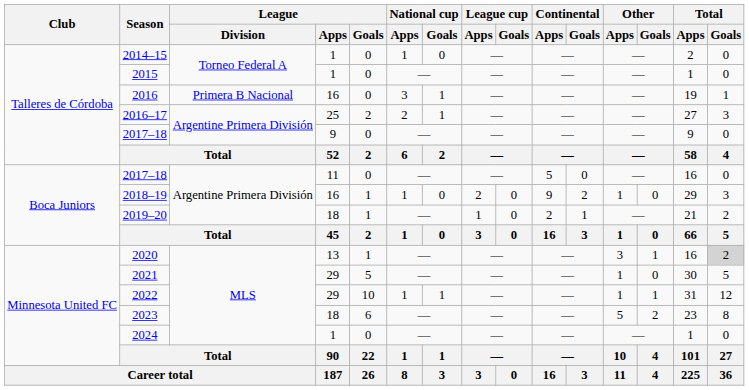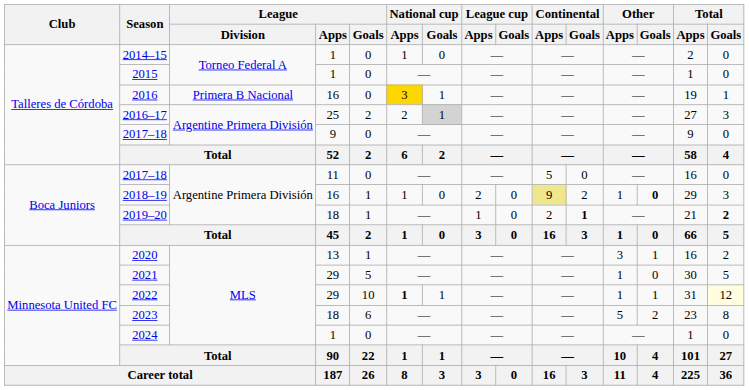2016 | National cup / Apps: no background -> gold background
2016–17 | National cup / Goals: no background -> lightgrey background
2018–19 | Continental / Apps: no background -> khaki background
2018–19 | Other / Goals: normal -> bold
2019–20 | Continental / Goals: normal -> bold
2019–20 | Total / Goals: normal -> bold
2020 | Total / Goals: lightgrey background -> no background
2022 | National cup / Apps: normal -> bold
2022 | Total / Goals: no background -> lightyellow background
